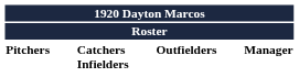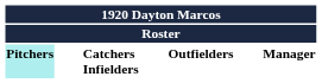Pitchers | column 1: no background -> paleturquoise background
